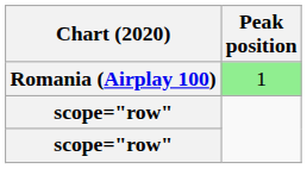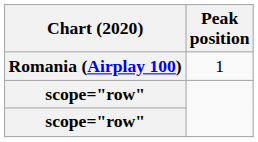Romania (Airplay 100) | Peak position: lightgreen background -> no background
